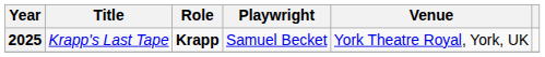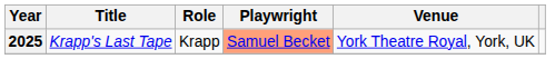2025 | Role: bold -> normal
2025 | Playwright: no background -> lightsalmon background
